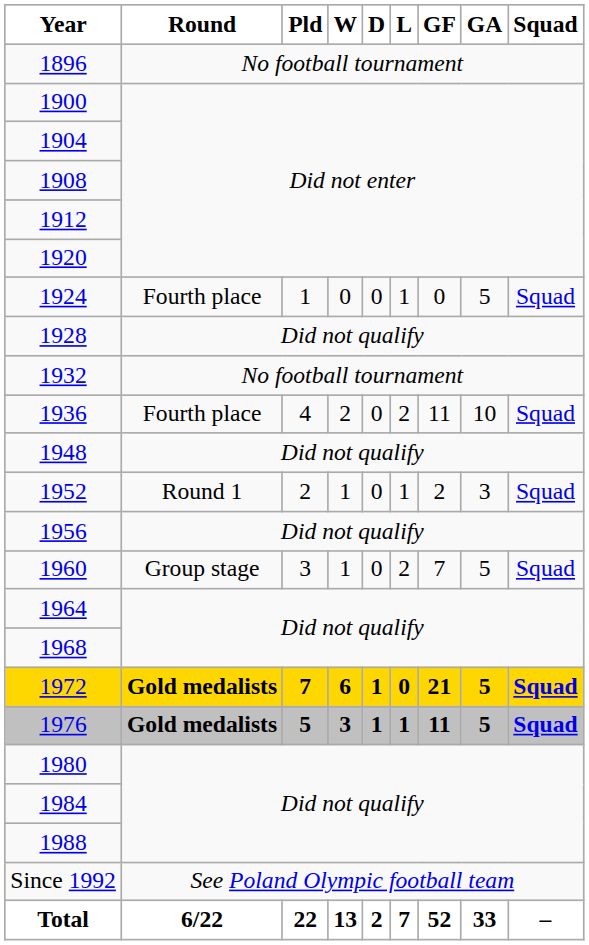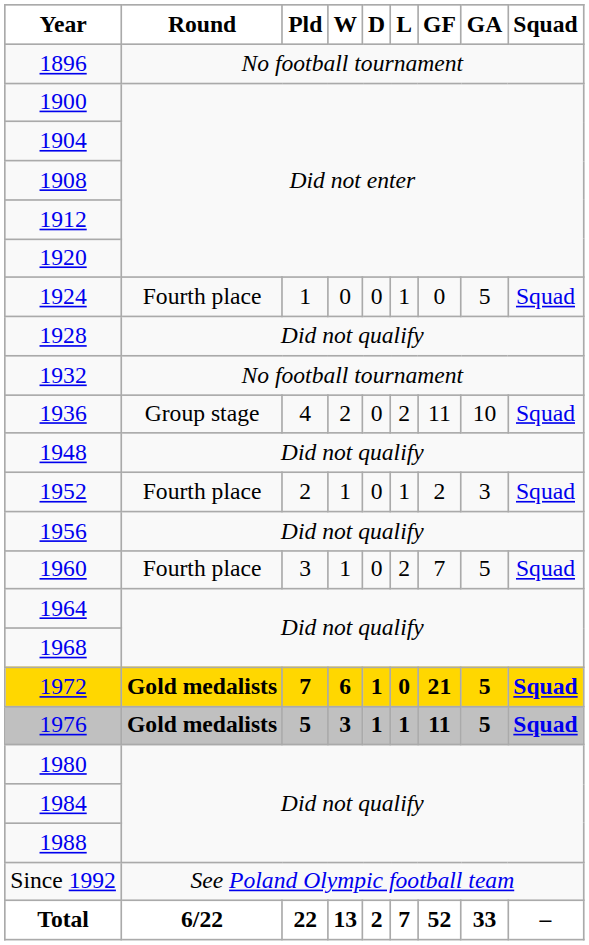1936 | Round: Fourth place -> Group stage
1952 | Round: Round 1 -> Fourth place
1960 | Round: Group stage -> Fourth place
